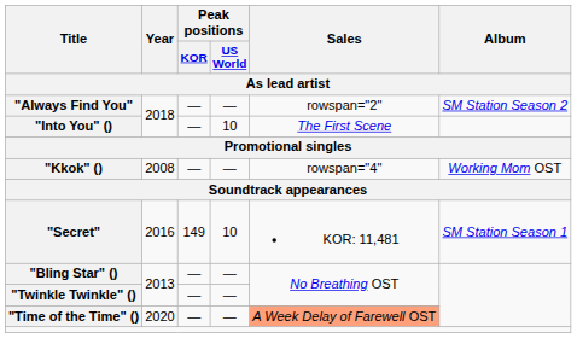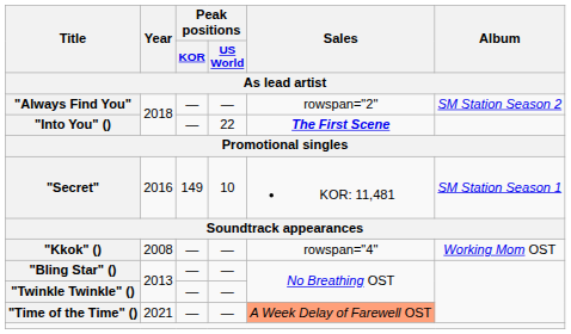"Into You" () | Peak positions / US World: 10 -> 22
"Into You" () | Sales: normal -> bold
rows swapped: "Secret" <-> "Kkok" ()
"Time of the Time" () | Year: 2020 -> 2021
